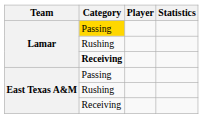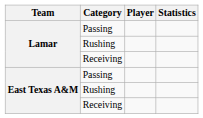Lamar / Passing | Category: gold background -> no background
Lamar / Receiving | Category: bold -> normal
